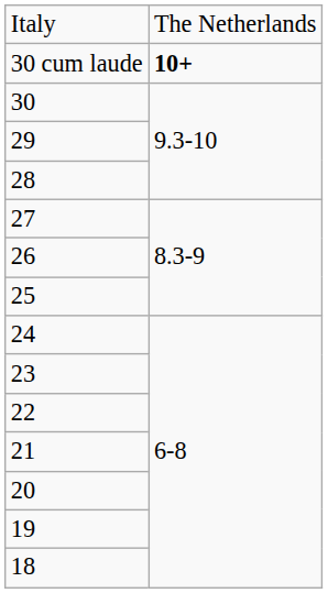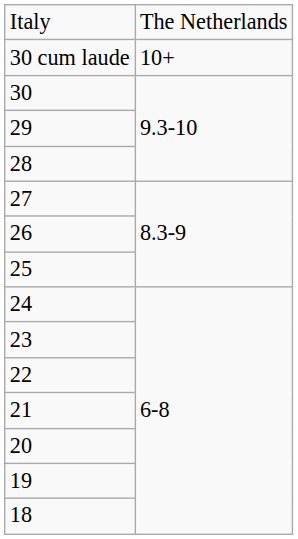30 cum laude | column 2: bold -> normal
